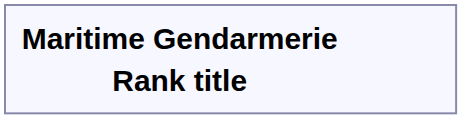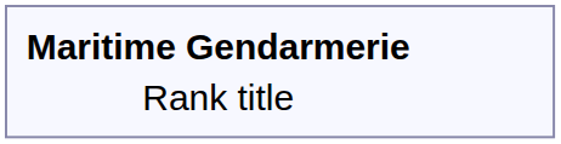Rank title | Maritime Gendarmerie: bold -> normal
